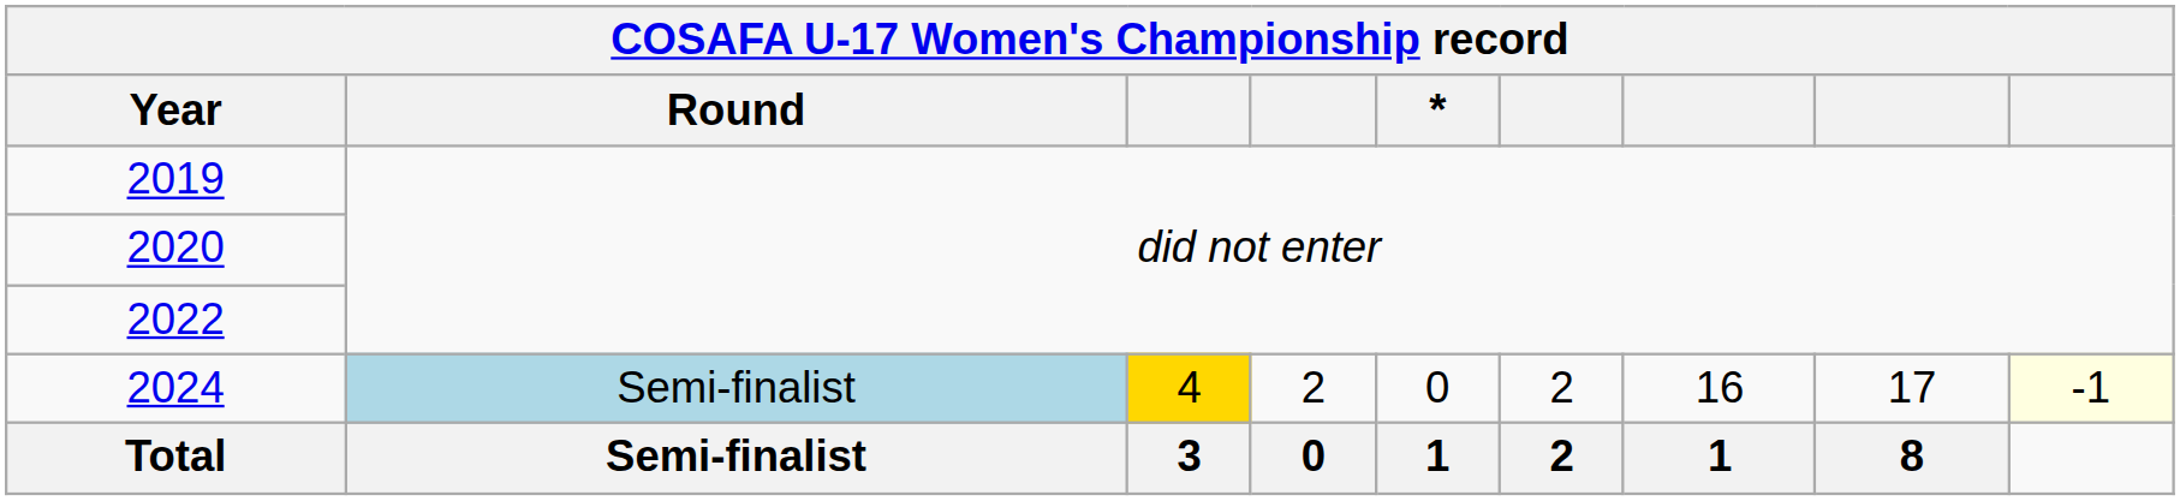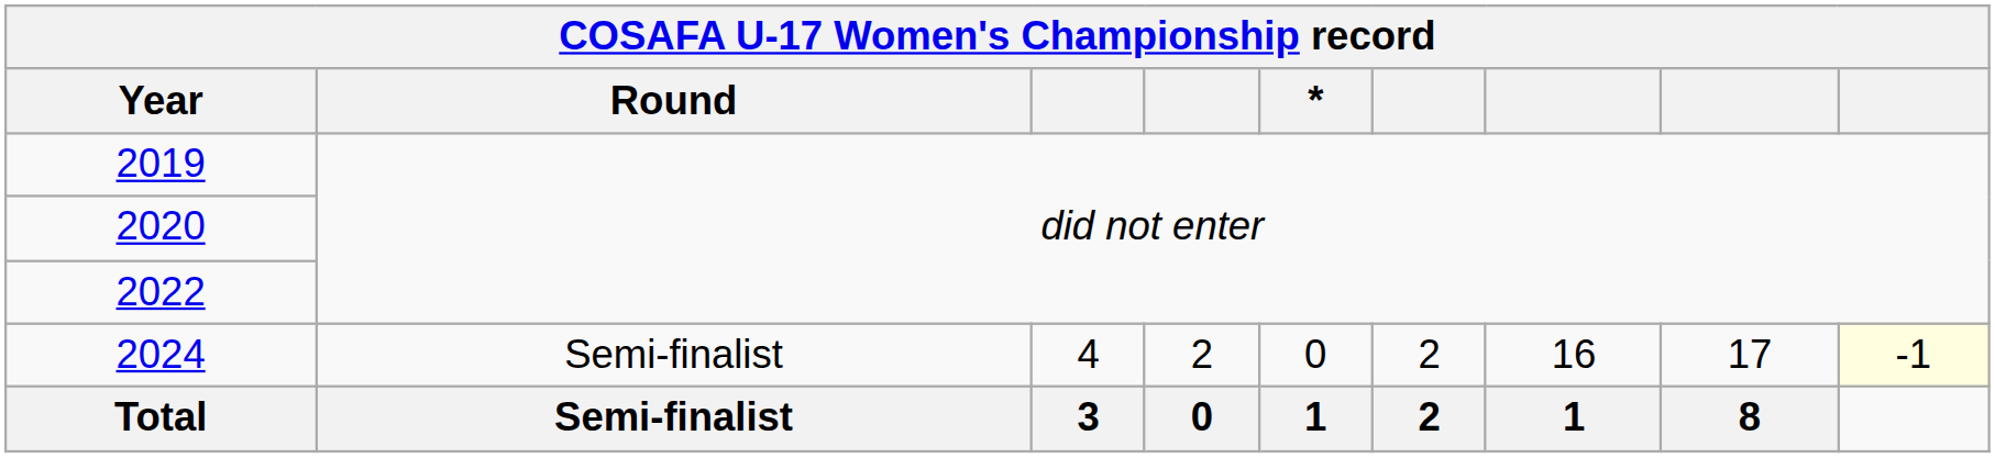2024 | Round: lightblue background -> no background
2024 | column 3: gold background -> no background
